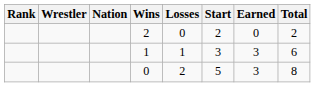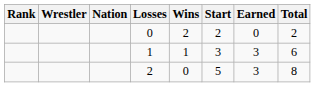columns swapped: Wins <-> Losses
